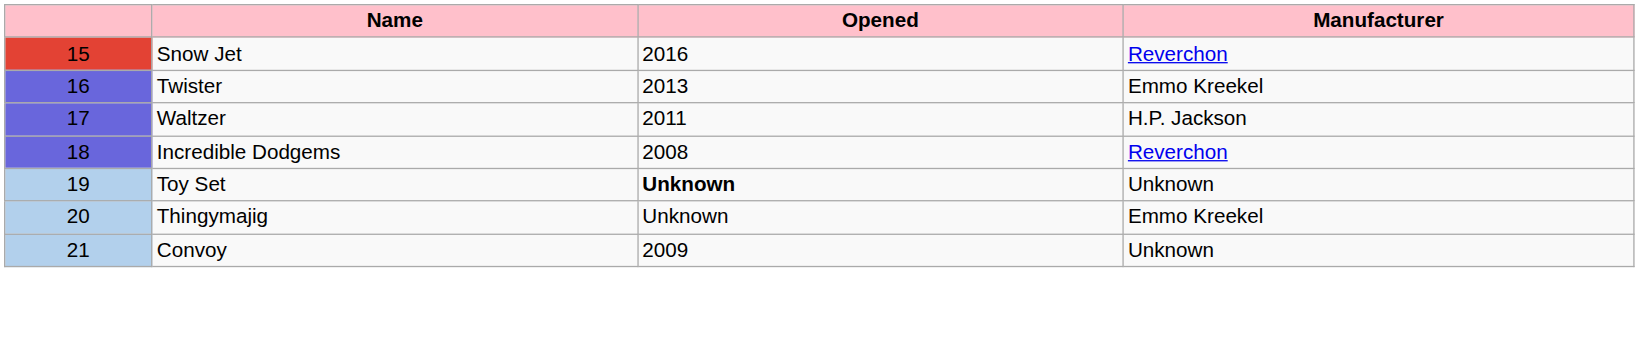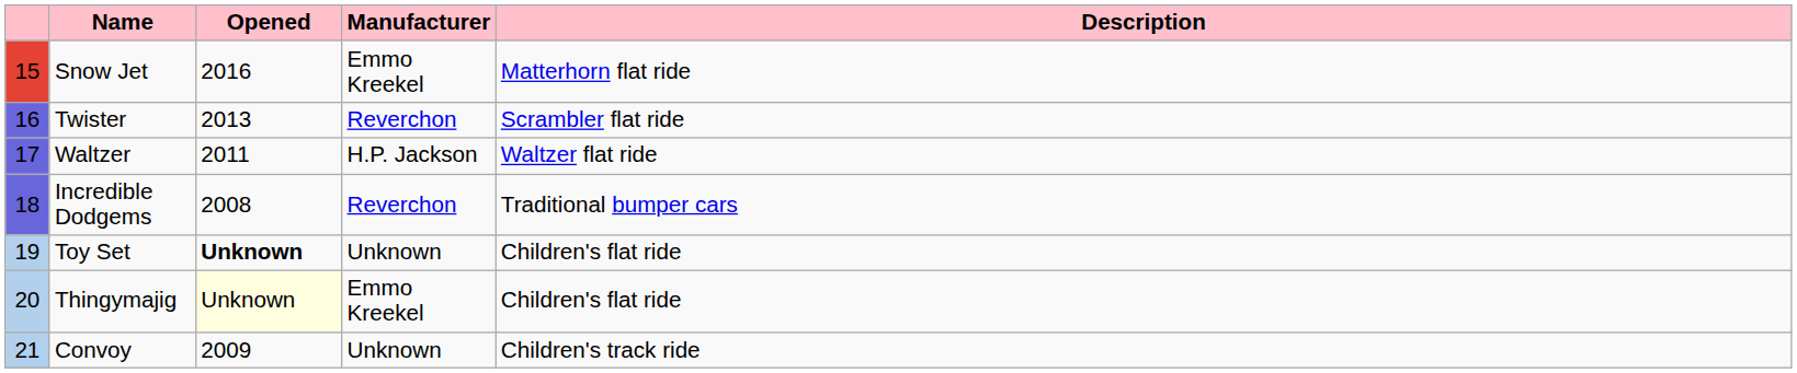+ column: Description | Matterhorn flat ride | Scrambler flat ride | Waltzer flat ride | Traditional bumper cars | Children's flat ride | Children's flat ride | Children's track ride
Snow Jet | Manufacturer: Reverchon -> Emmo Kreekel
Twister | Manufacturer: Emmo Kreekel -> Reverchon
Thingymajig | Opened: no background -> lightyellow background
